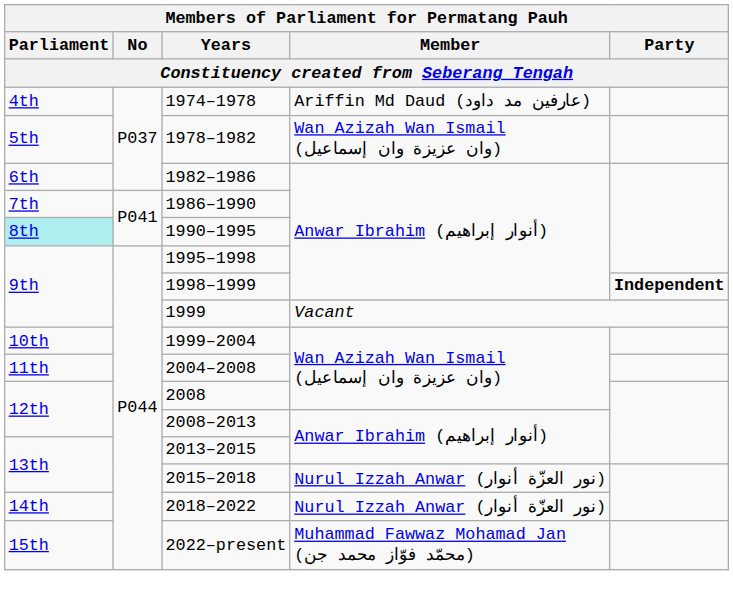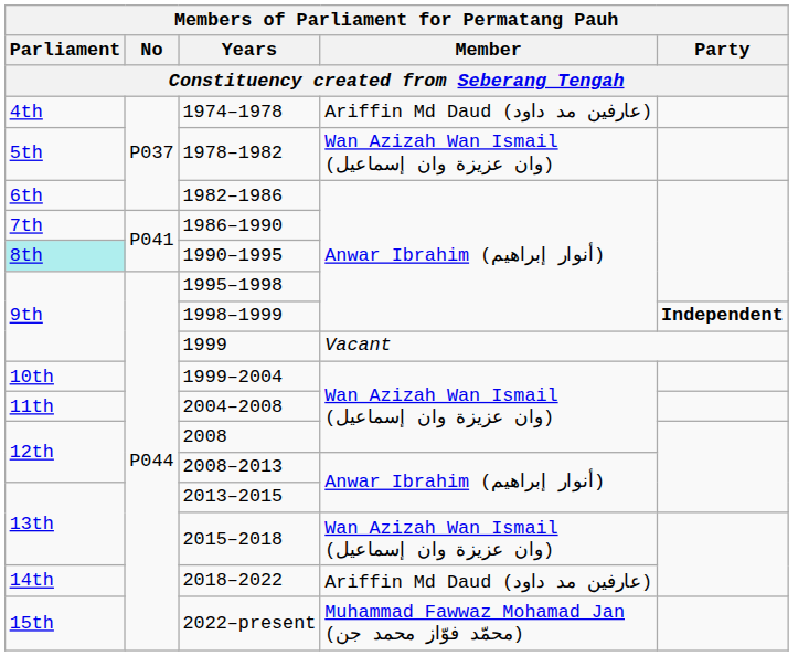2015–2018 | Member: Nurul Izzah Anwar (نور العزّة أنوار) -> Wan Azizah Wan Ismail (وان عزيزة وان إسماعيل)
2018–2022 | Member: Nurul Izzah Anwar (نور العزّة أنوار) -> Ariffin Md Daud (عارفين مد داود)
